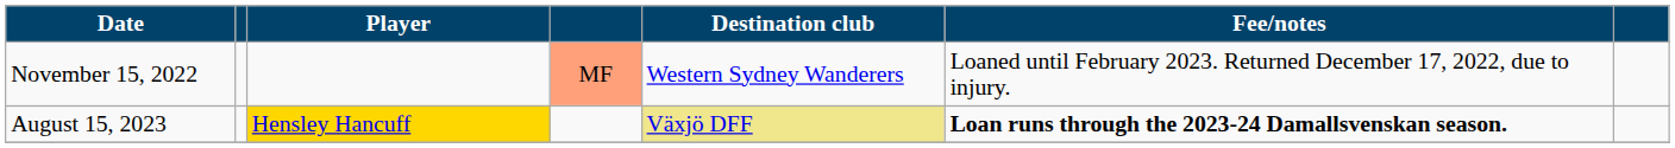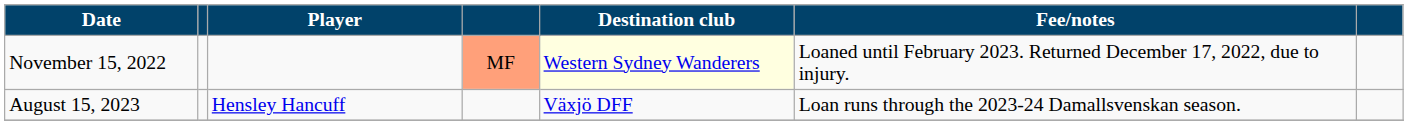November 15, 2022 | Destination club: no background -> lightyellow background
August 15, 2023 | Player: gold background -> no background
August 15, 2023 | Destination club: khaki background -> no background
August 15, 2023 | Fee/notes: bold -> normal
